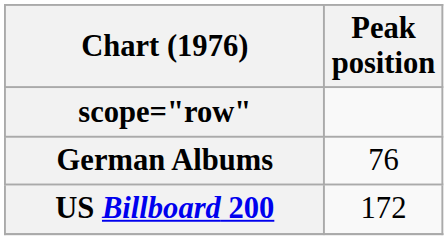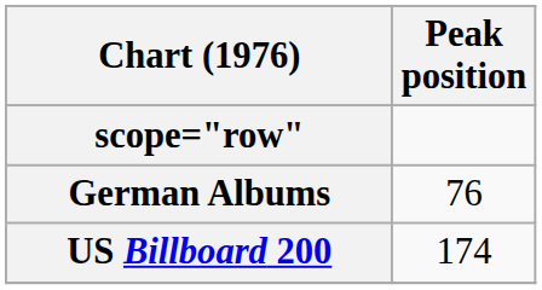US Billboard 200 | Peak position: 172 -> 174
